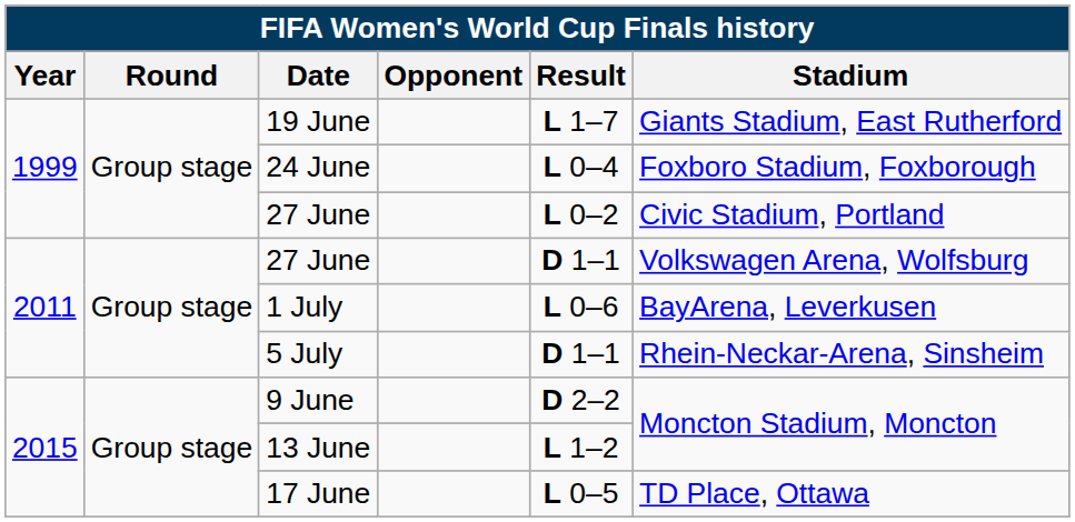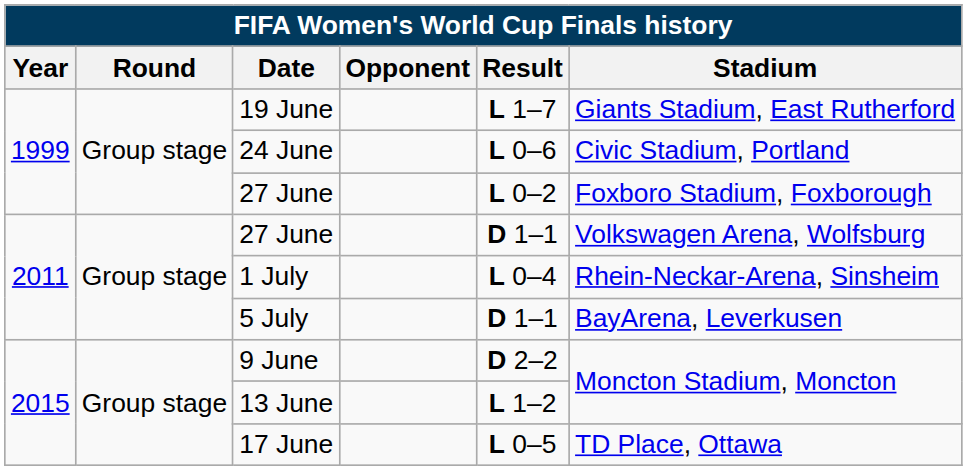24 June | Result: L 0–4 -> L 0–6
24 June | Stadium: Foxboro Stadium, Foxborough -> Civic Stadium, Portland
1999 / 27 June | Stadium: Civic Stadium, Portland -> Foxboro Stadium, Foxborough
1 July | Result: L 0–6 -> L 0–4
1 July | Stadium: BayArena, Leverkusen -> Rhein-Neckar-Arena, Sinsheim
5 July | Stadium: Rhein-Neckar-Arena, Sinsheim -> BayArena, Leverkusen
